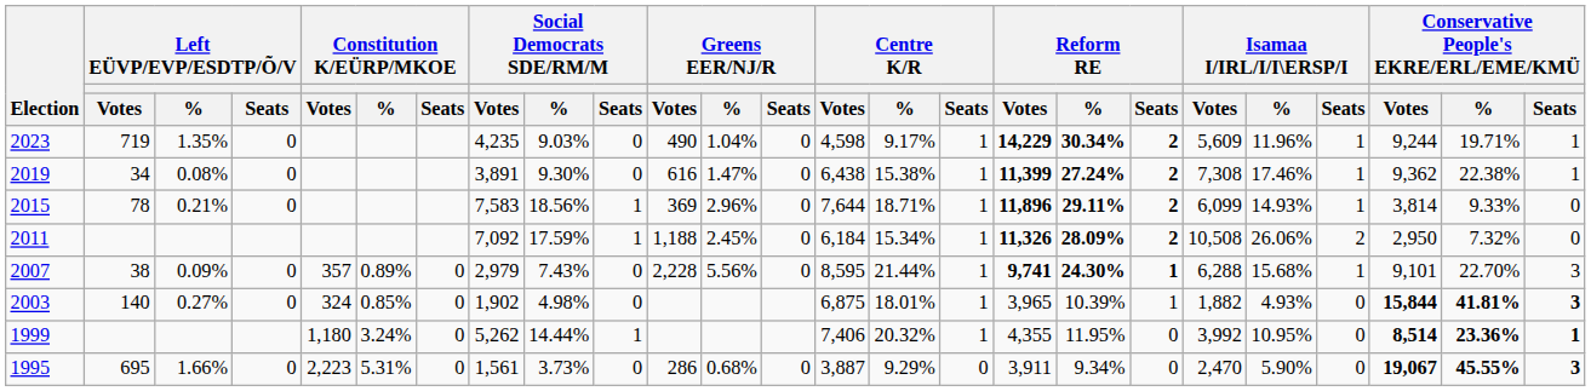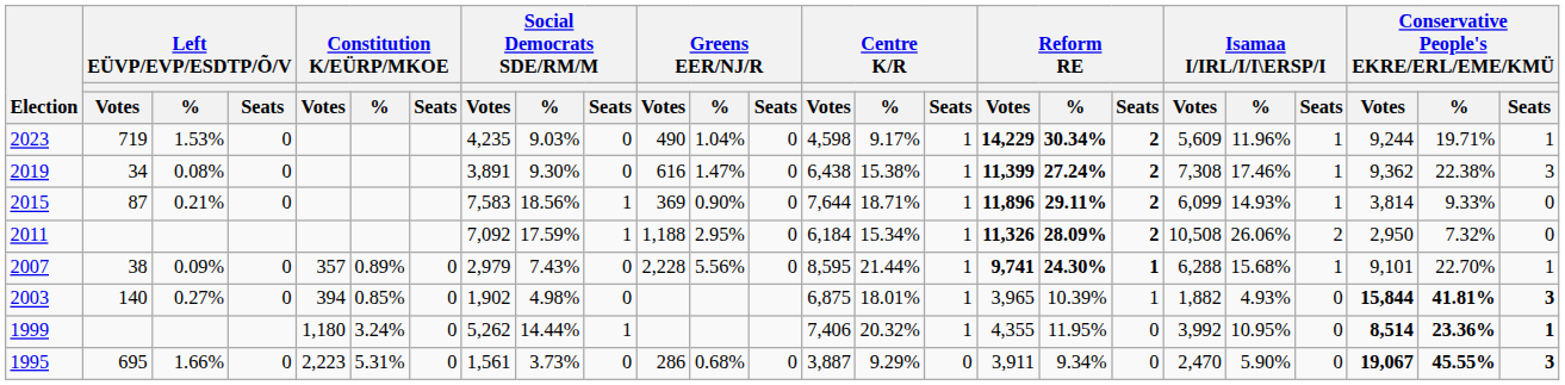2023 | Left EÜVP/EVP/ESDTP/Õ/V / %: 1.35% -> 1.53%
2019 | Conservative People's EKRE/ERL/EME/KMÜ / Seats: 1 -> 3
2015 | Left EÜVP/EVP/ESDTP/Õ/V / Votes: 78 -> 87
2015 | Greens EER/NJ/R / %: 2.96% -> 0.90%
2011 | Greens EER/NJ/R / %: 2.45% -> 2.95%
2007 | Conservative People's EKRE/ERL/EME/KMÜ / Seats: 3 -> 1
2003 | Constitution K/EÜRP/MKOE / Votes: 324 -> 394
